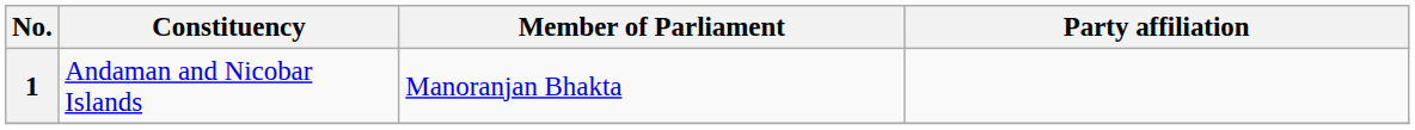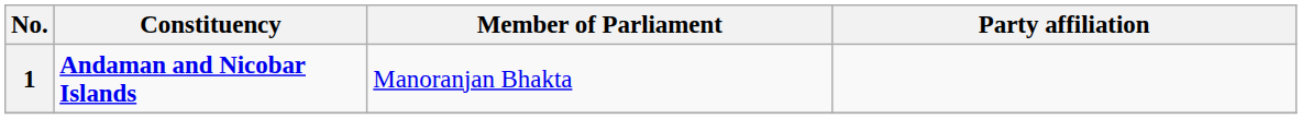1 | Constituency: normal -> bold
